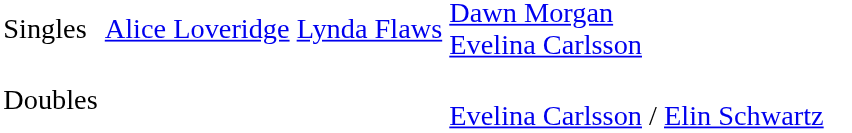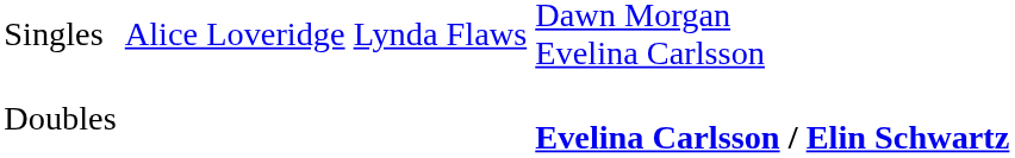Doubles | column 4: normal -> bold
